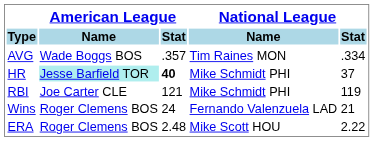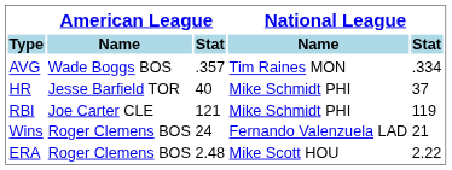HR | American League / Name: paleturquoise background -> no background
HR | American League / Stat: bold -> normal
